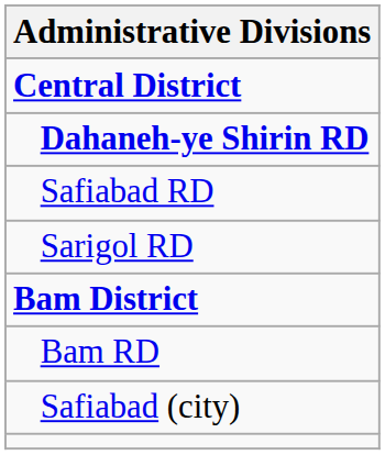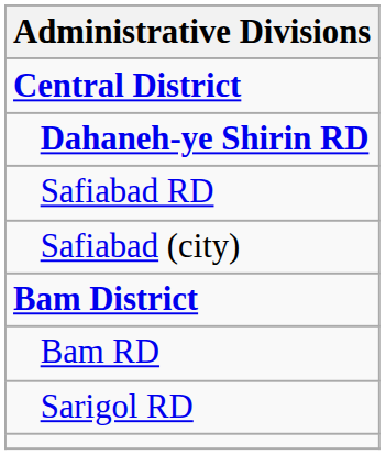row 5 | column 1: Sarigol RD -> Safiabad (city)
row 8 | column 1: Safiabad (city) -> Sarigol RD
